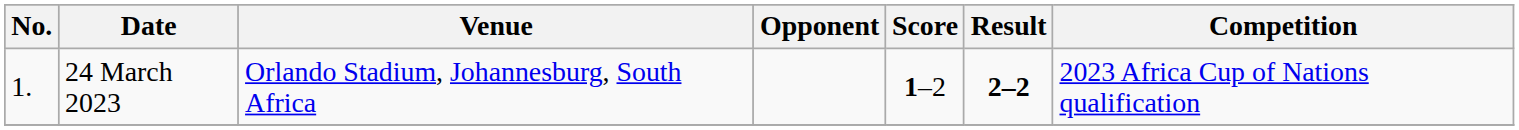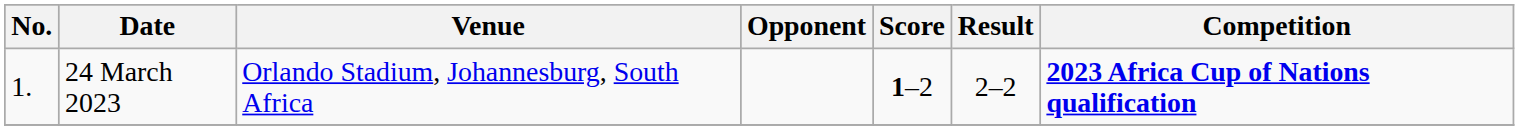24 March 2023 | Result: bold -> normal
24 March 2023 | Competition: normal -> bold
